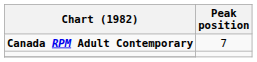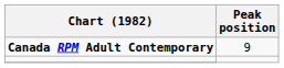row 2 | Peak position: 7 -> 9
